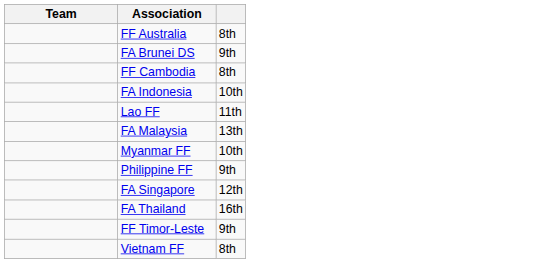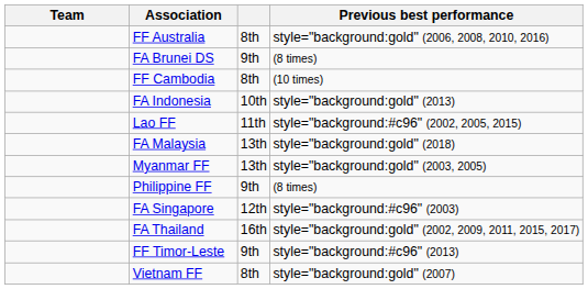+ column: Previous best performance | style="background:gold" (2006, 2008, 2010, 2016) | (8 times) | (10 times) | style="background:gold" (2013) | style="background:#c96" (2002, 2005, 2015) | style="background:gold" (2018) | style="background:gold" (2003, 2005) | (8 times) | style="background:#c96" (2003) | style="background:gold" (2002, 2009, 2011, 2015, 2017) | style="background:#c96" (2013) | style="background:gold" (2007)
Myanmar FF | column 3: 10th -> 13th
